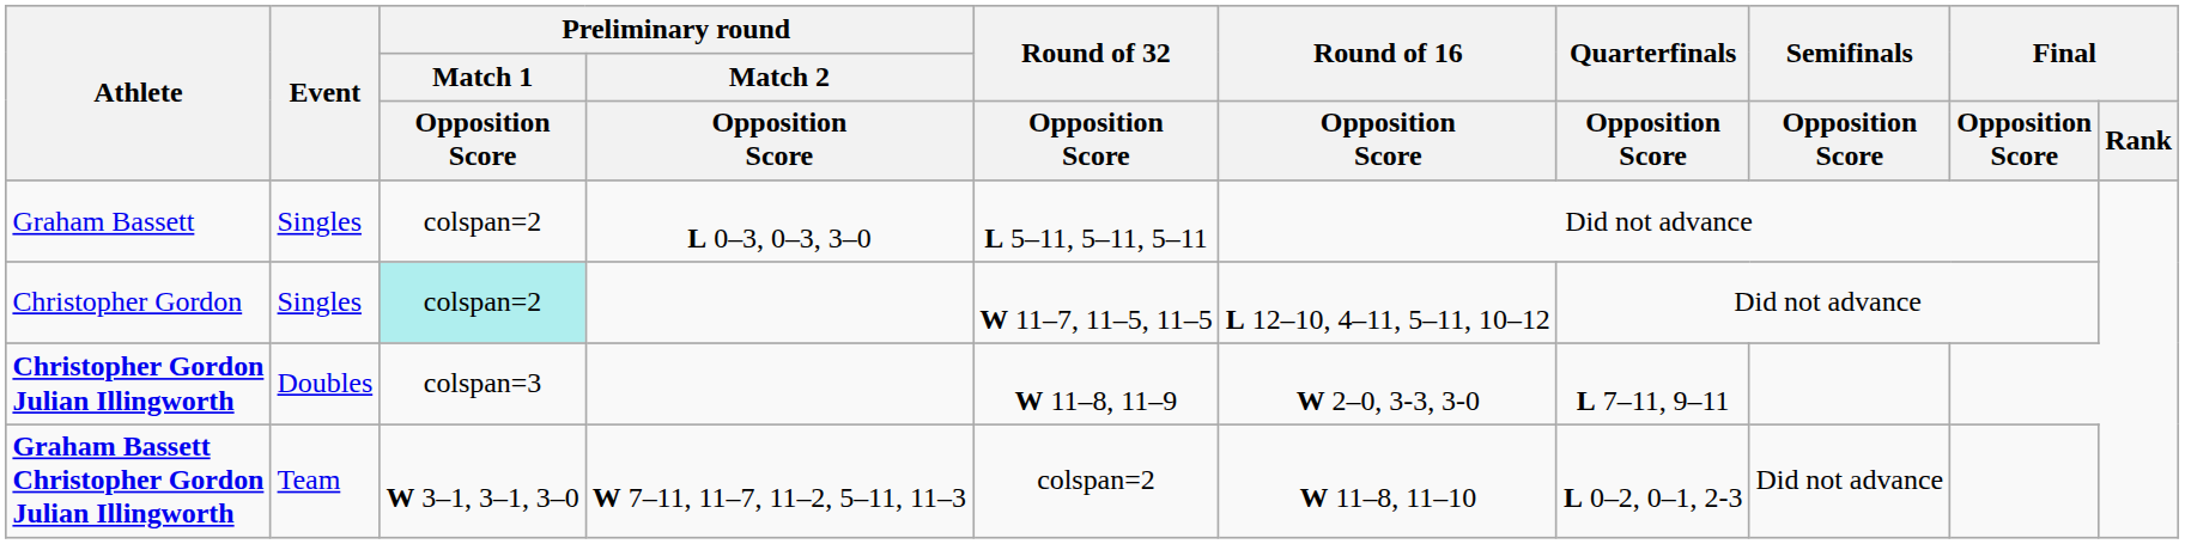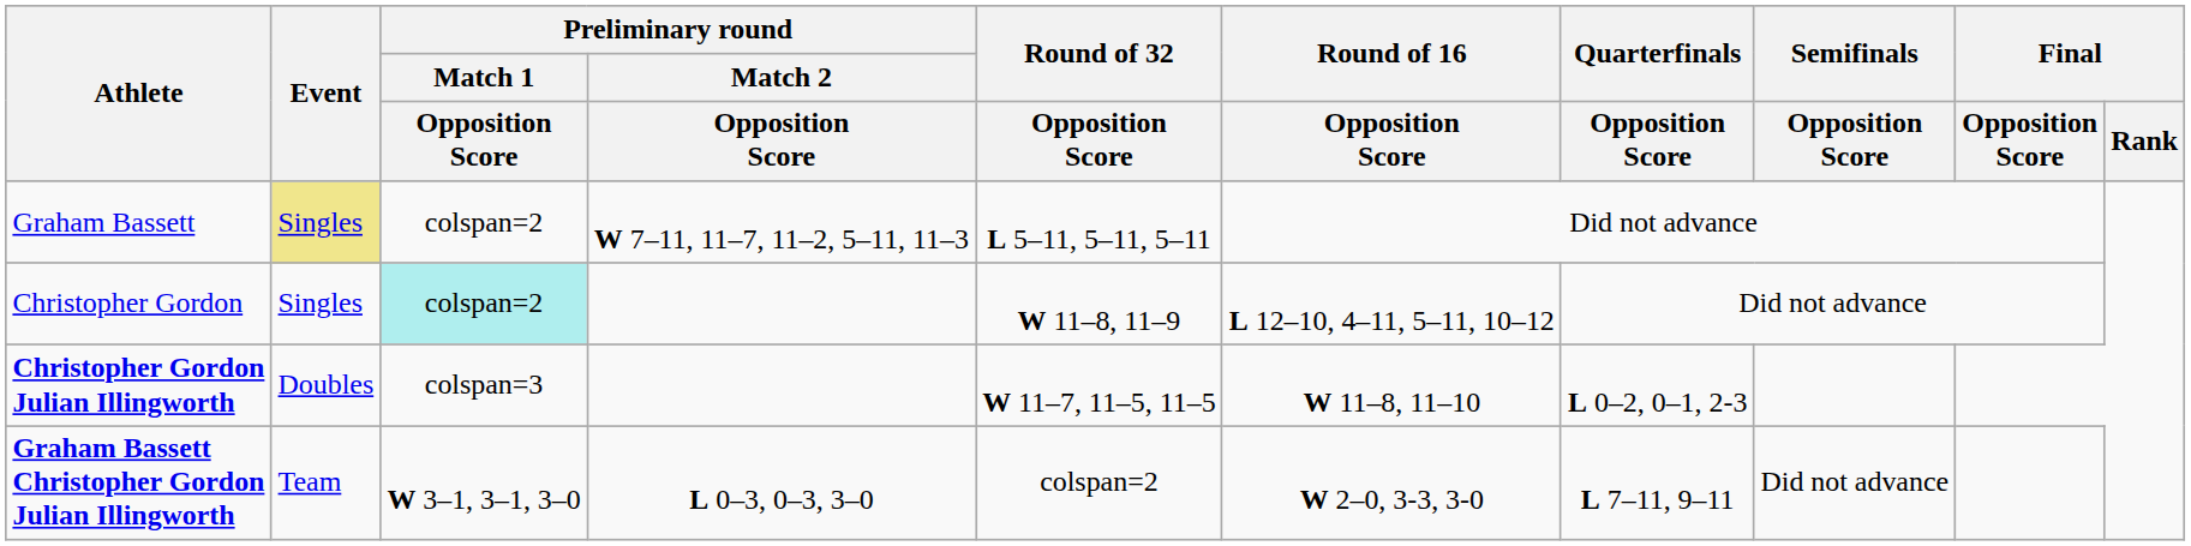Graham Bassett | Event: no background -> khaki background
Graham Bassett | Preliminary round / Match 2 / Opposition Score: L 0–3, 0–3, 3–0 -> W 7–11, 11–7, 11–2, 5–11, 11–3
Christopher Gordon | Round of 32 / Opposition Score: W 11–7, 11–5, 11–5 -> W 11–8, 11–9
Christopher Gordon Julian Illingworth | Round of 32 / Opposition Score: W 11–8, 11–9 -> W 11–7, 11–5, 11–5
Christopher Gordon Julian Illingworth | Round of 16 / Opposition Score: W 2–0, 3-3, 3-0 -> W 11–8, 11–10
Christopher Gordon Julian Illingworth | Quarterfinals / Opposition Score: L 7–11, 9–11 -> L 0–2, 0–1, 2-3
Graham Bassett Christopher Gordon Julian Illingworth | Preliminary round / Match 2 / Opposition Score: W 7–11, 11–7, 11–2, 5–11, 11–3 -> L 0–3, 0–3, 3–0
Graham Bassett Christopher Gordon Julian Illingworth | Round of 16 / Opposition Score: W 11–8, 11–10 -> W 2–0, 3-3, 3-0
Graham Bassett Christopher Gordon Julian Illingworth | Quarterfinals / Opposition Score: L 0–2, 0–1, 2-3 -> L 7–11, 9–11
